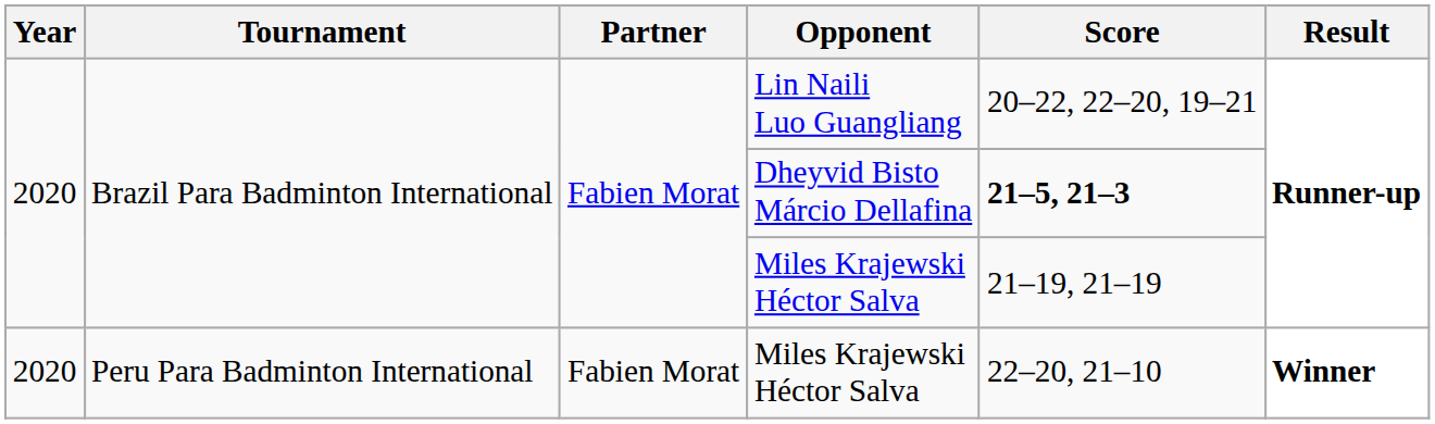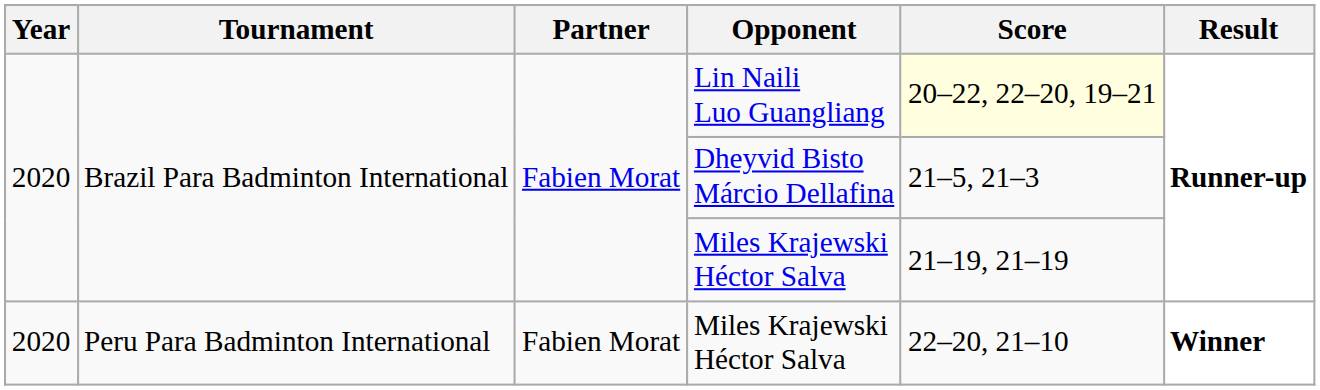Lin Naili Luo Guangliang | Score: no background -> lightyellow background
Dheyvid Bisto Márcio Dellafina | Score: bold -> normal
